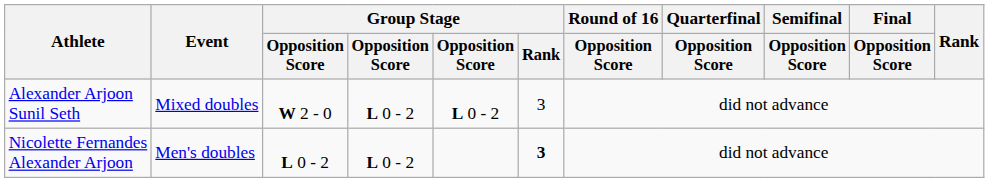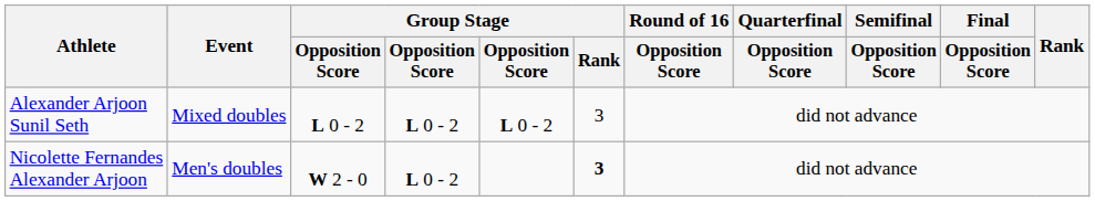Alexander Arjoon Sunil Seth | column 3: W 2 - 0 -> L 0 - 2
Nicolette Fernandes Alexander Arjoon | column 3: L 0 - 2 -> W 2 - 0
